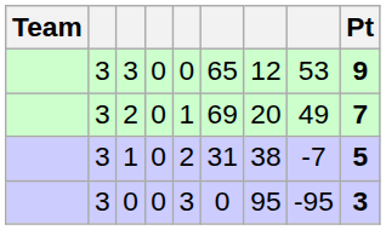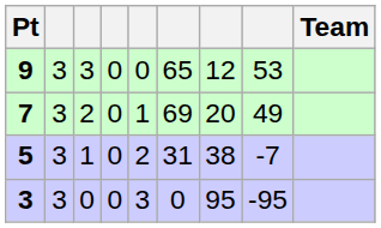columns swapped: Team <-> Pt
